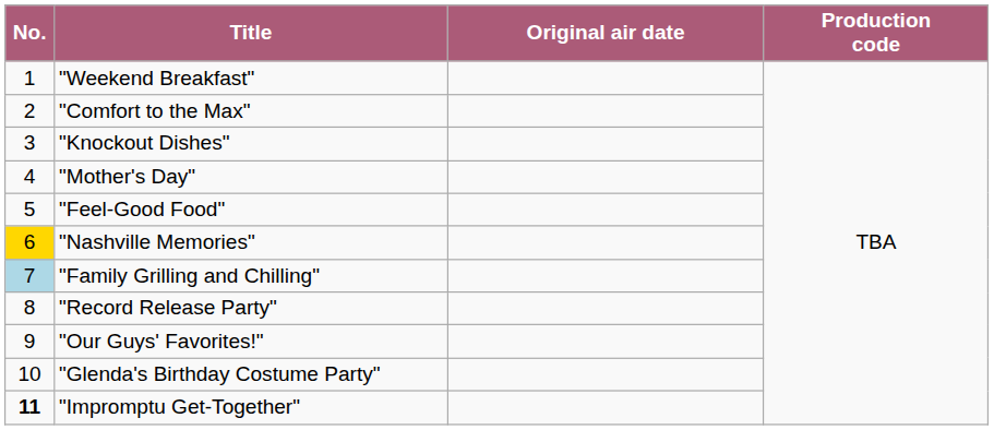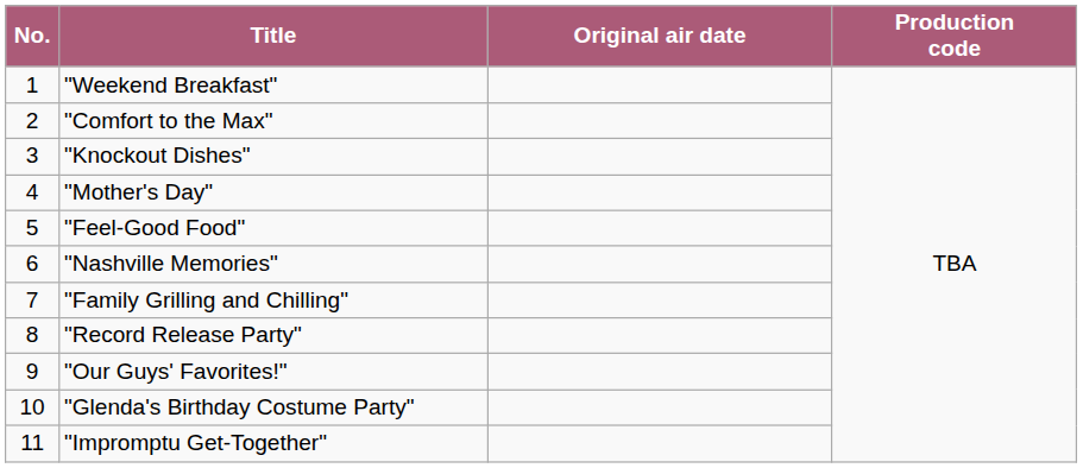"Nashville Memories" | No.: gold background -> no background
"Family Grilling and Chilling" | No.: lightblue background -> no background
"Impromptu Get-Together" | No.: bold -> normal
